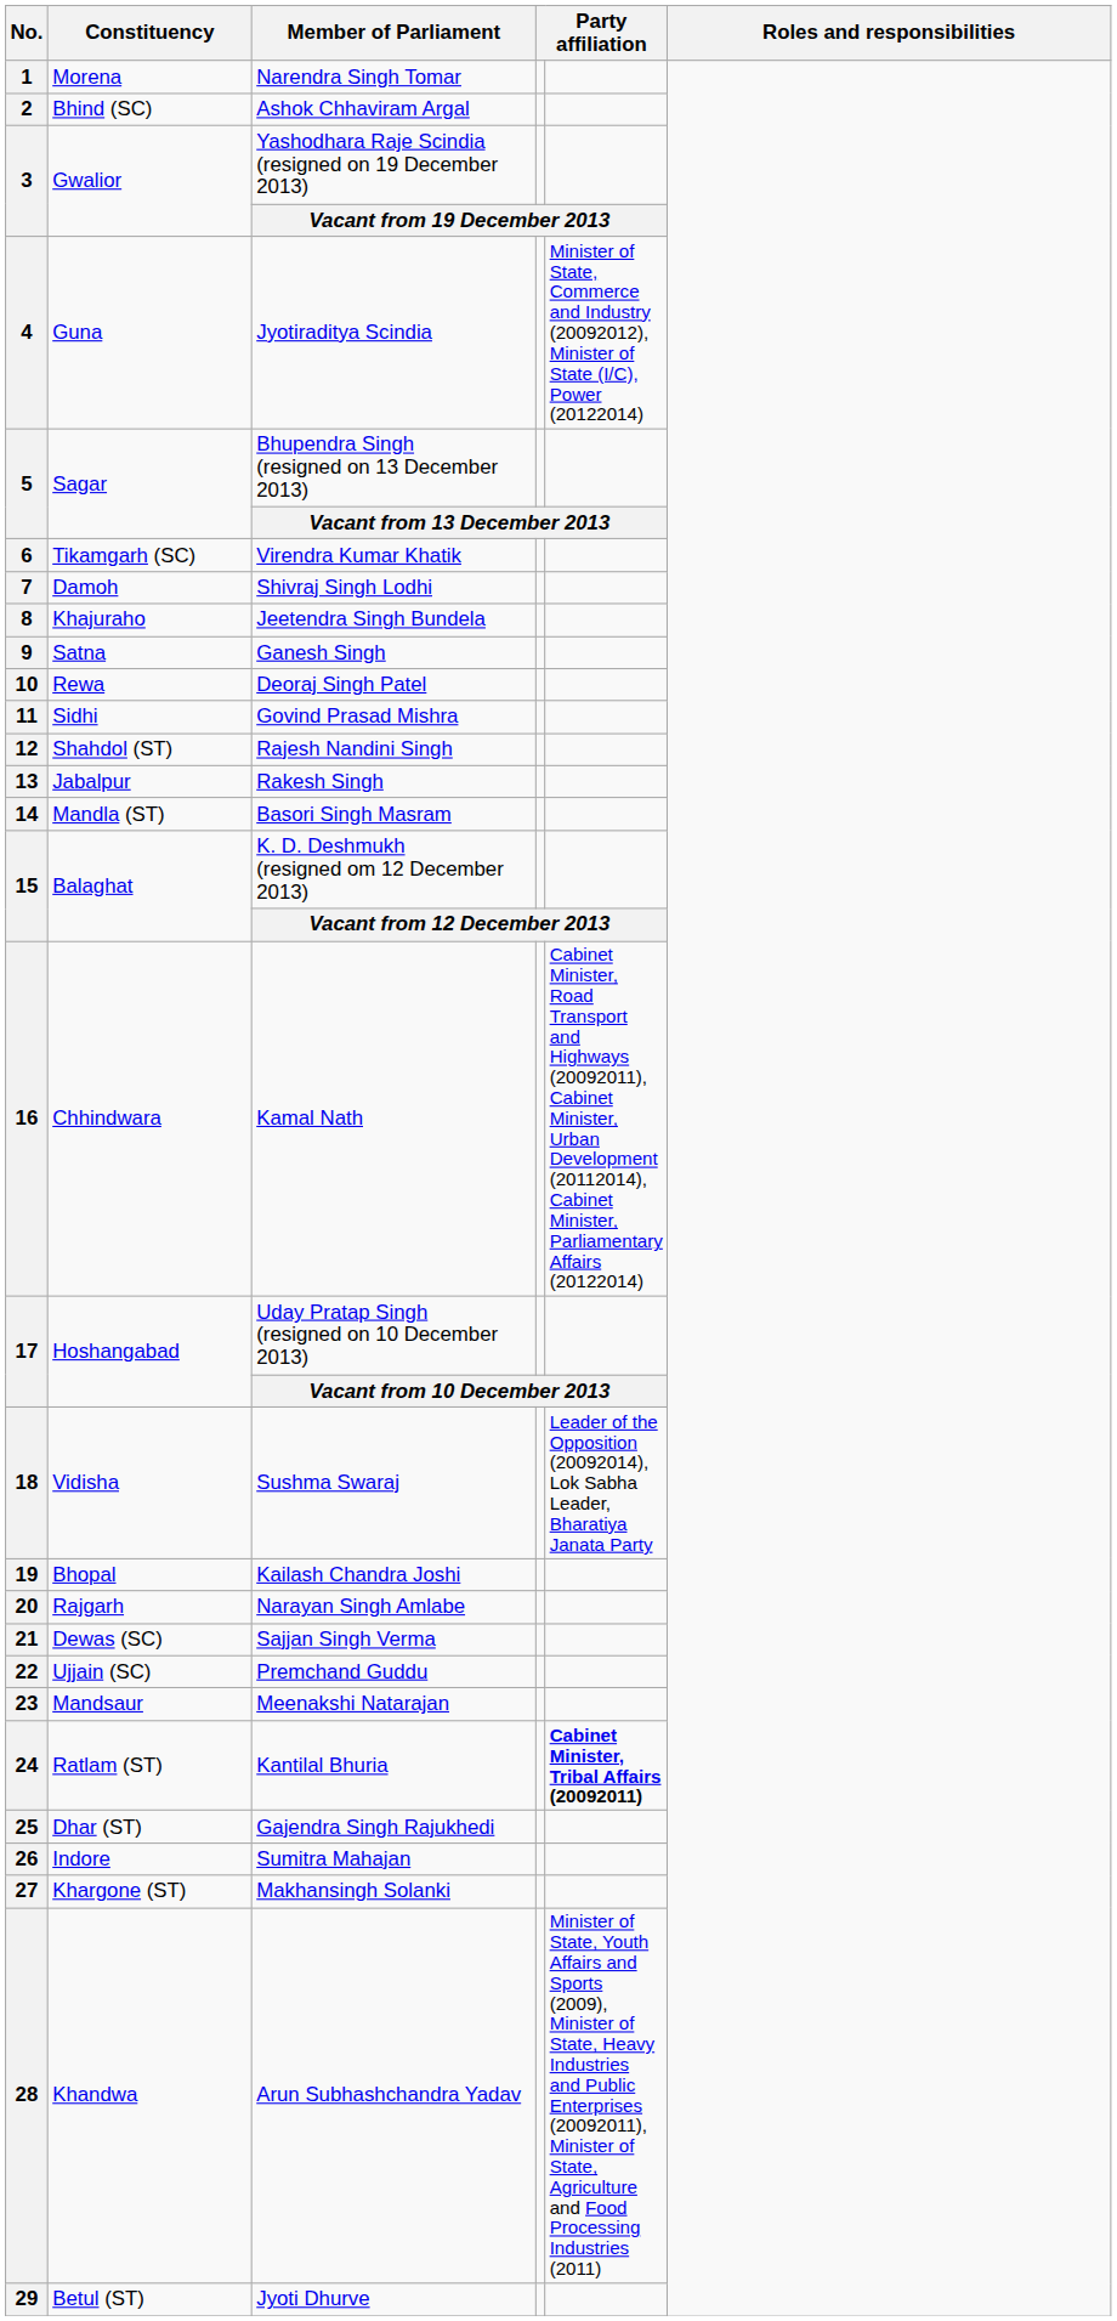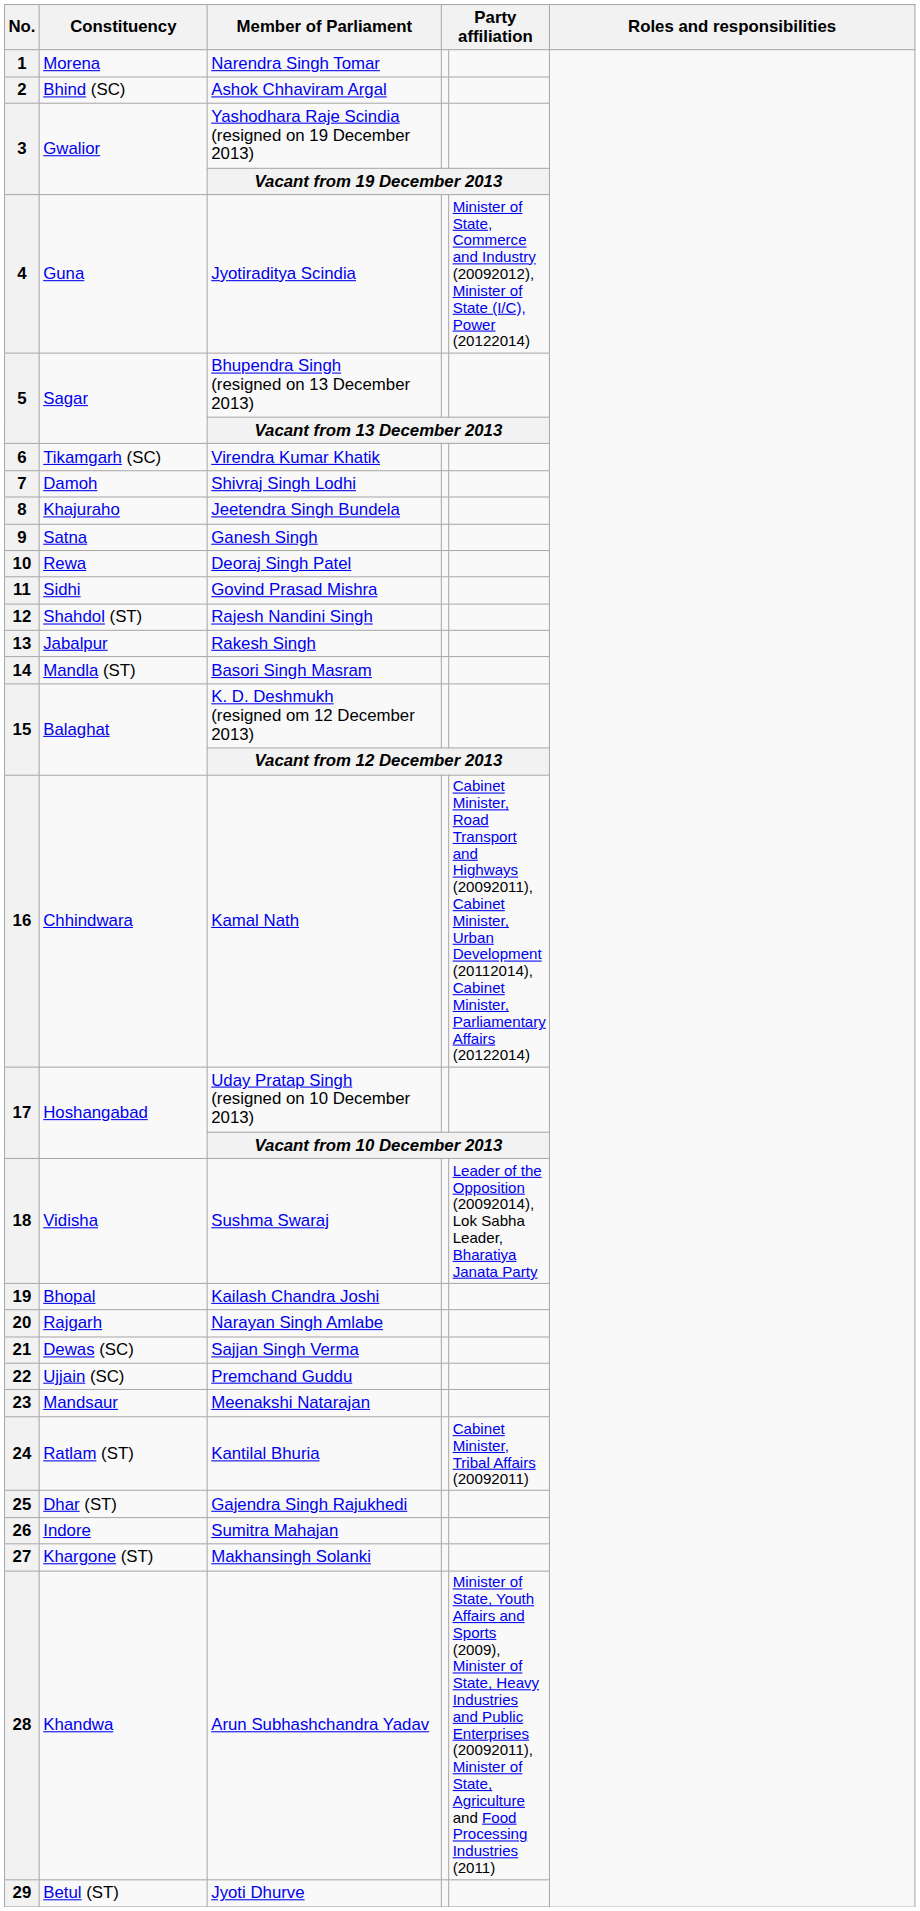Ratlam (ST) | column 5: bold -> normal
